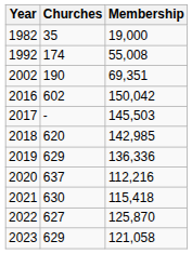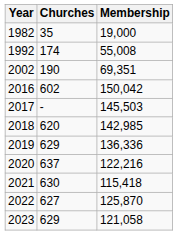2020 | Membership: 112,216 -> 122,216
